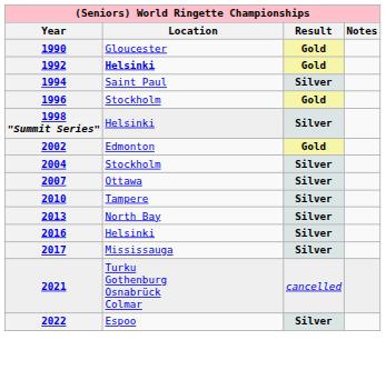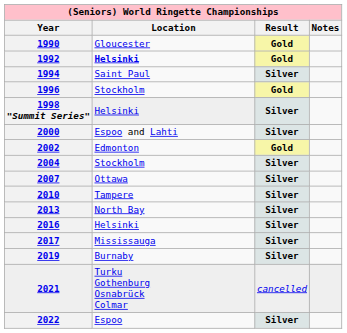+ row: 2000 | Espoo and Lahti | Silver
+ row: 2019 | Burnaby | Silver
